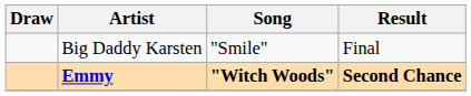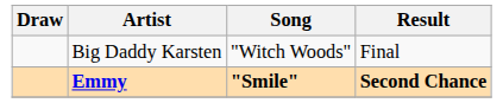Big Daddy Karsten | Song: "Smile" -> "Witch Woods"
Emmy | Song: "Witch Woods" -> "Smile"
